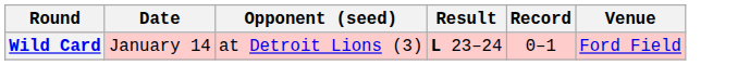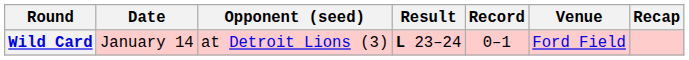+ column: Recap
